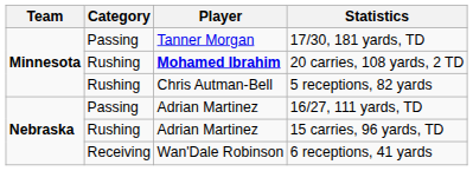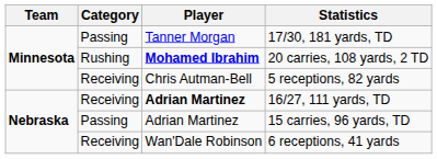5 receptions, 82 yards | Category: Rushing -> Receiving
16/27, 111 yards, TD | Category: Passing -> Receiving
16/27, 111 yards, TD | Player: normal -> bold
15 carries, 96 yards, TD | Category: Rushing -> Passing
